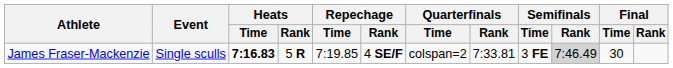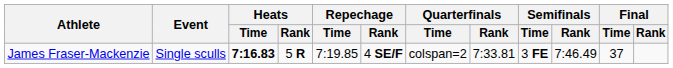James Fraser-Mackenzie | Semifinals / Rank: lightgrey background -> no background
James Fraser-Mackenzie | Final / Time: 30 -> 37
